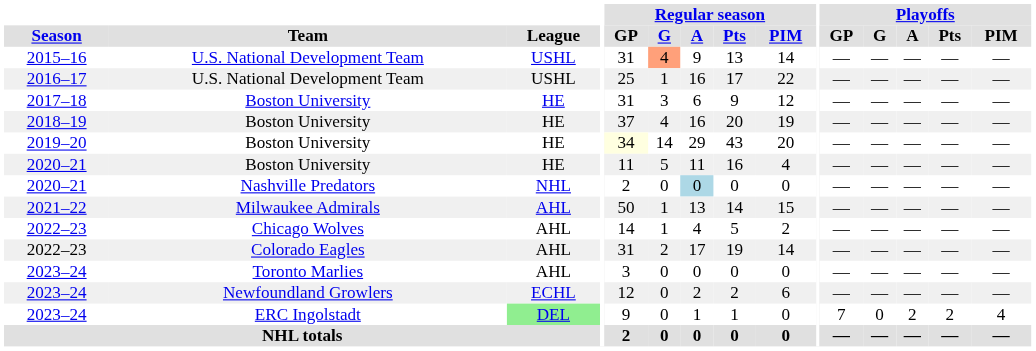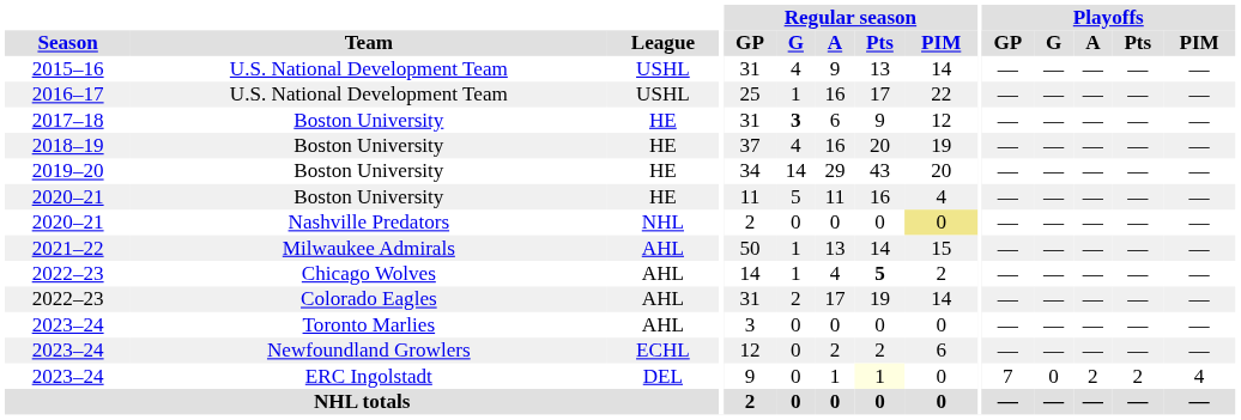2015–16 | Regular season / G: lightsalmon background -> no background
2017–18 | Regular season / G: normal -> bold
2019–20 | Regular season / GP: lightyellow background -> no background
2020–21 / Nashville Predators | Regular season / A: lightblue background -> no background
2020–21 / Nashville Predators | Regular season / PIM: no background -> khaki background
2022–23 / Chicago Wolves | Regular season / Pts: normal -> bold
2023–24 / ERC Ingolstadt | League: lightgreen background -> no background
2023–24 / ERC Ingolstadt | Regular season / Pts: no background -> lightyellow background
